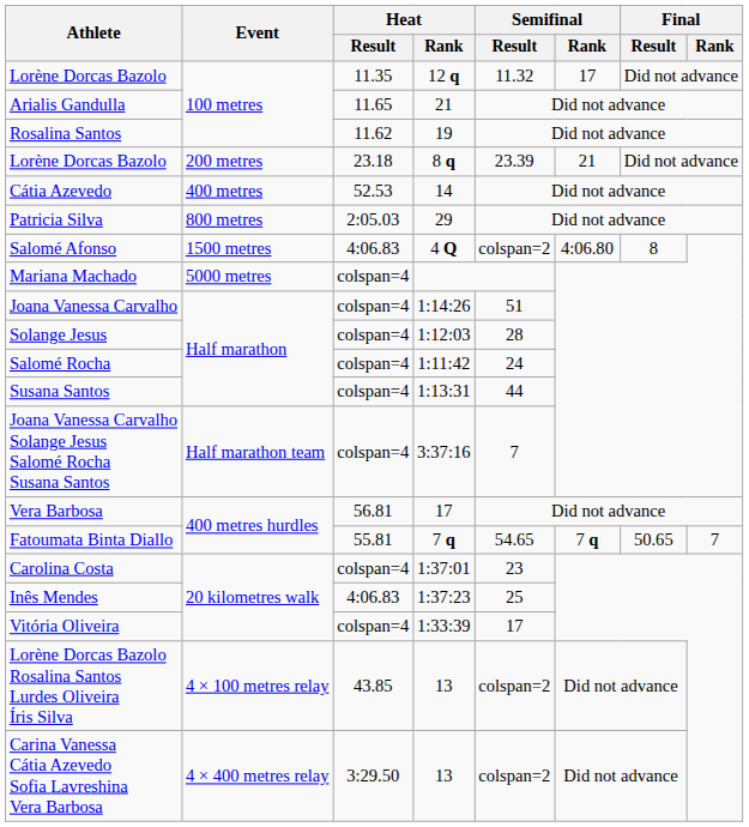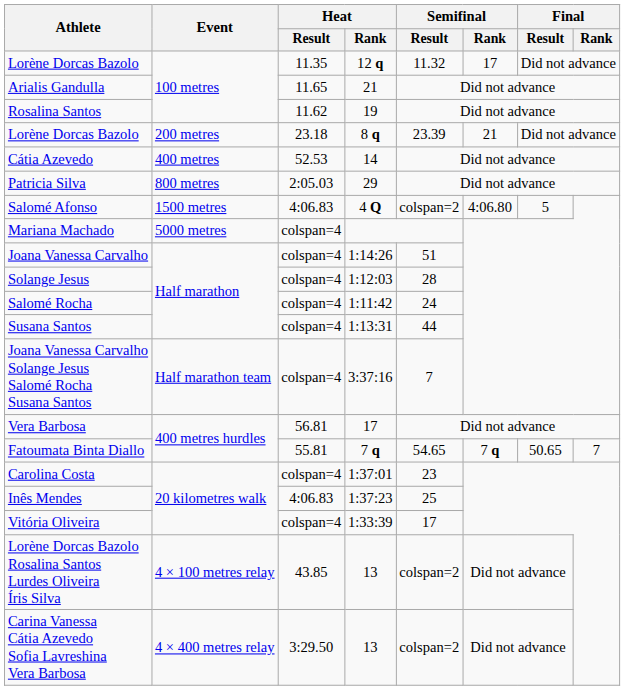Salomé Afonso | Final / Result: 8 -> 5
